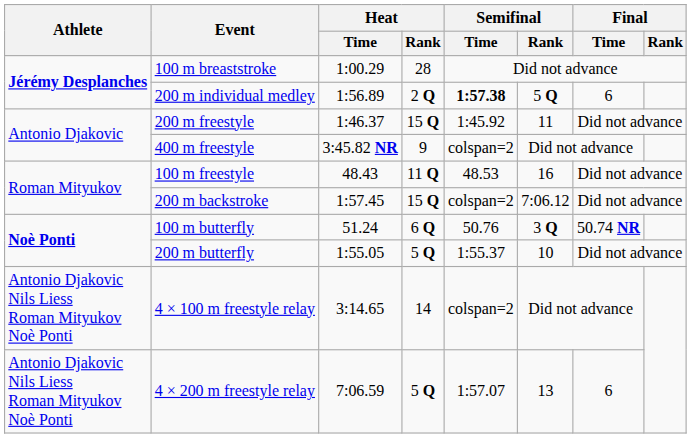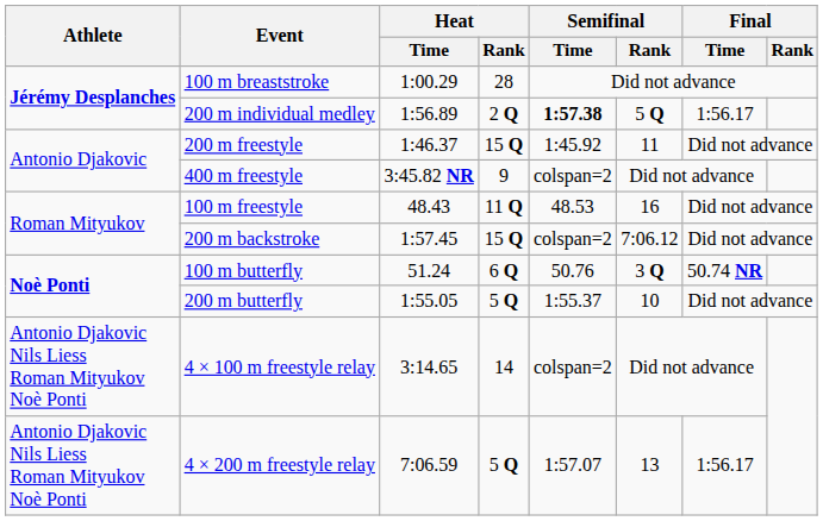200 m individual medley | Final / Time: 6 -> 1:56.17
4 × 200 m freestyle relay | Final / Time: 6 -> 1:56.17
